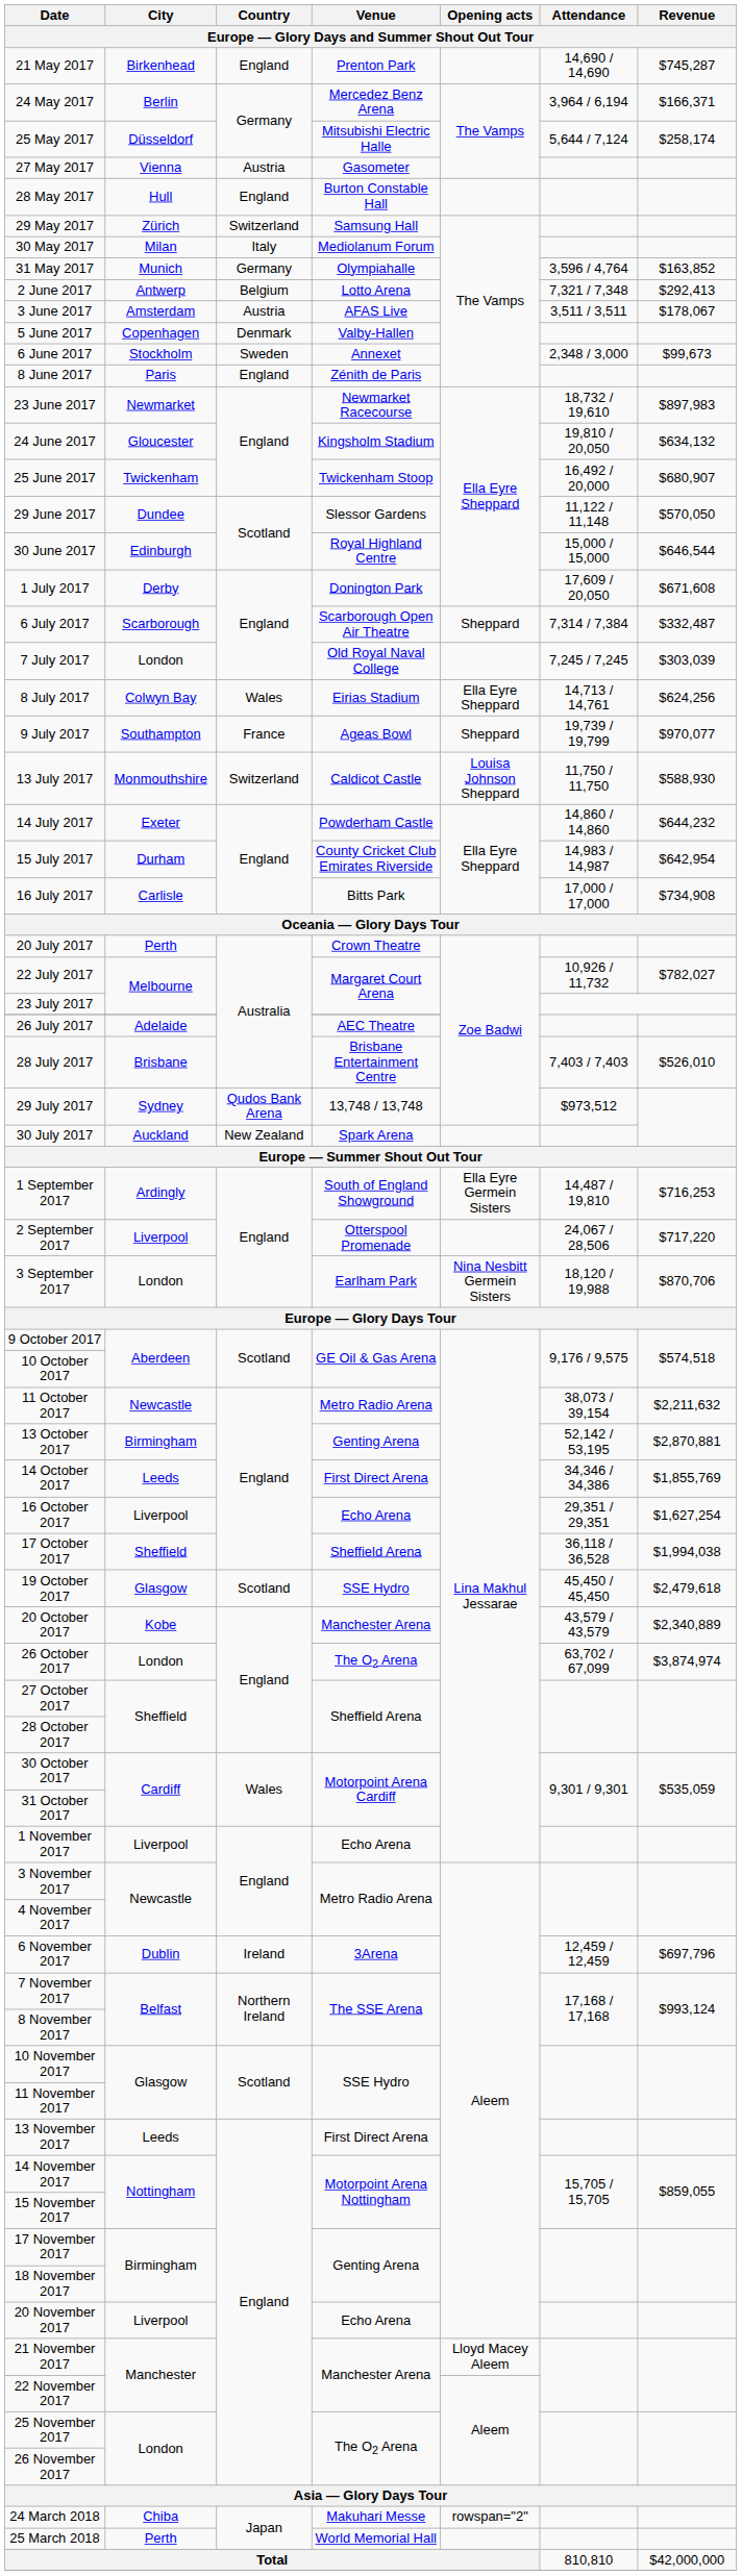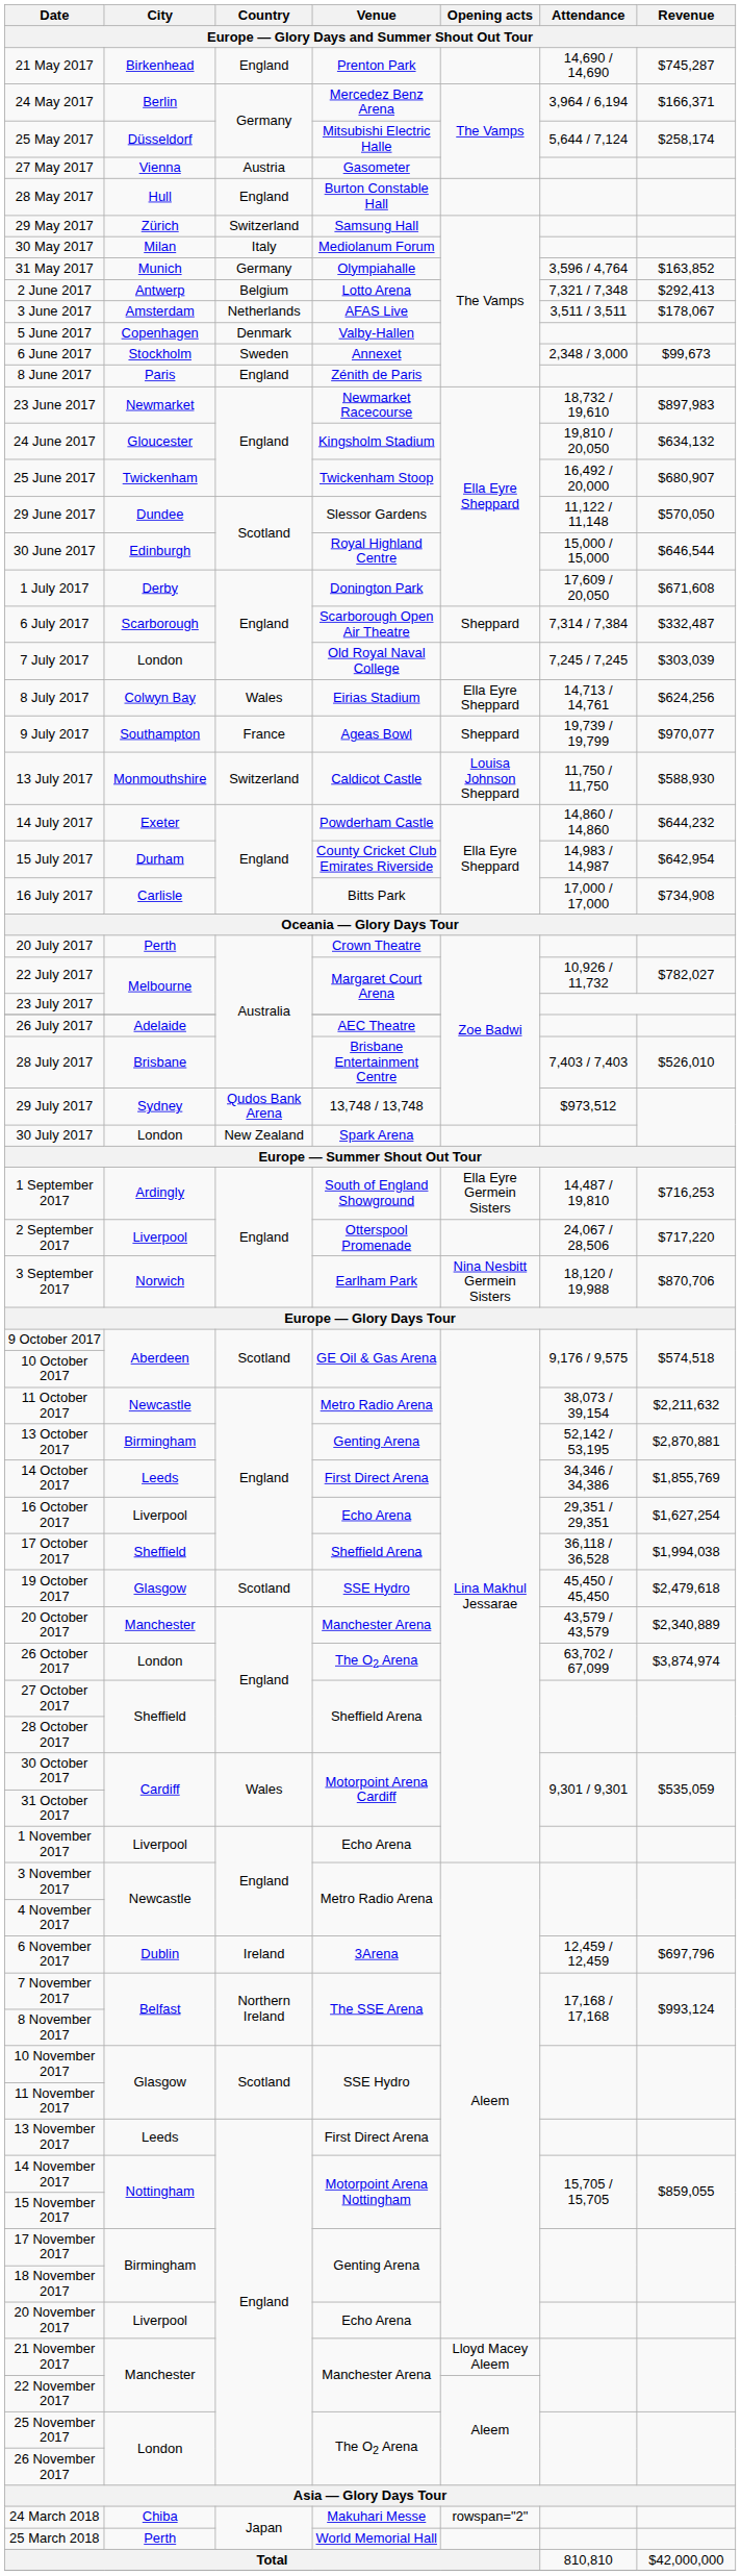3 June 2017 | Country: Austria -> Netherlands
30 July 2017 | City: Auckland -> London
3 September 2017 | City: London -> Norwich
20 October 2017 | City: Kobe -> Manchester
